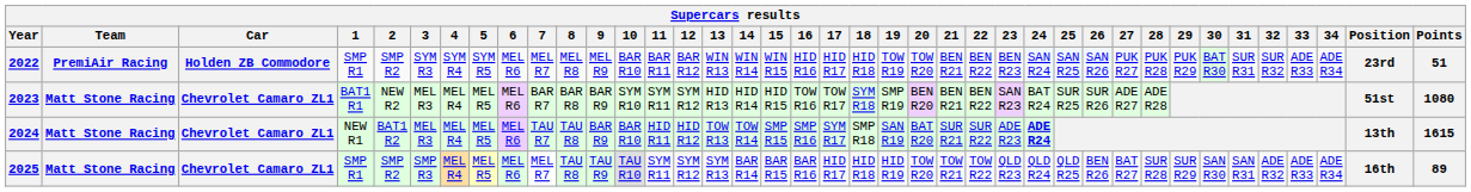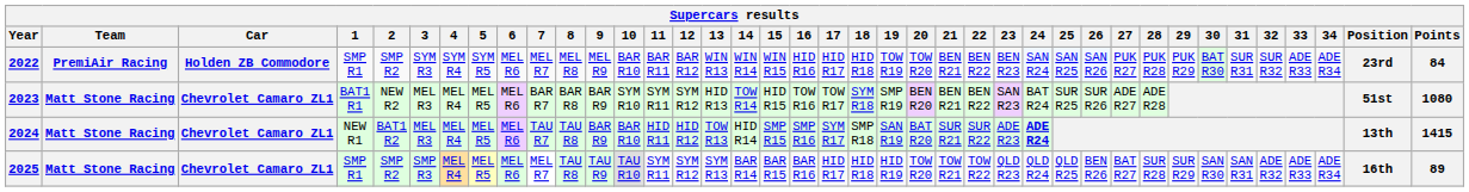2022 | Points: 51 -> 84
2023 | 14: HID R14 -> TOW R14
2024 | 14: TOW R14 -> HID R14
2024 | Points: 1615 -> 1415
